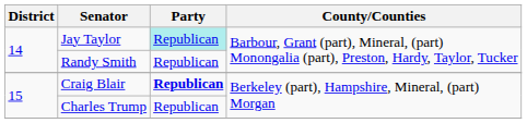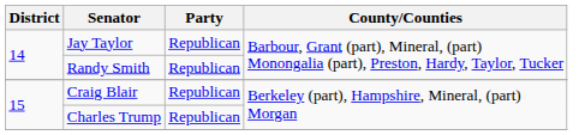Jay Taylor | Party: paleturquoise background -> no background
Craig Blair | Party: bold -> normal
